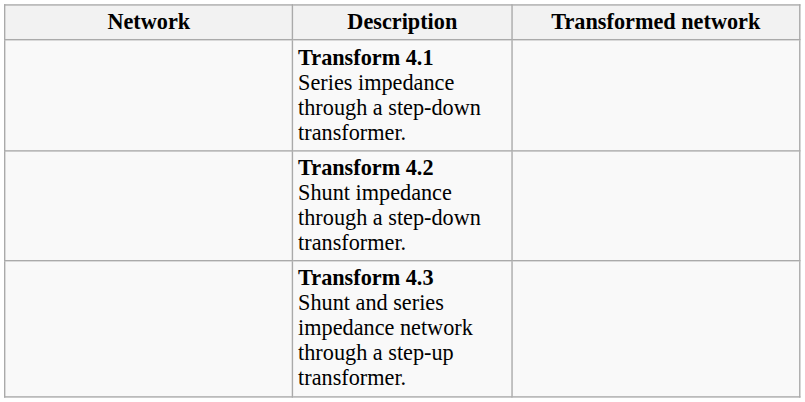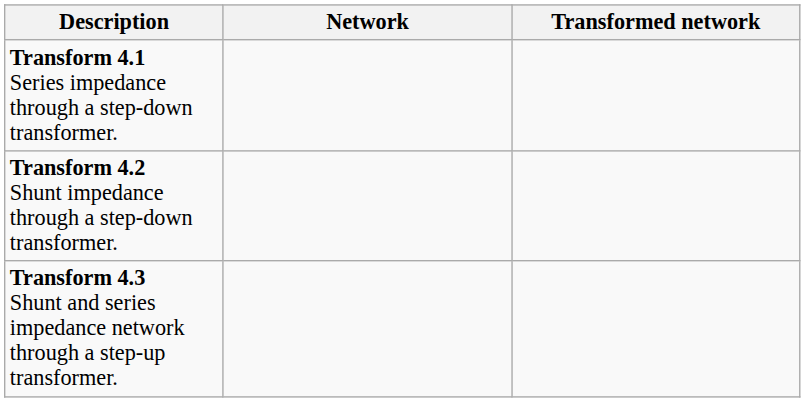columns swapped: Description <-> Network
